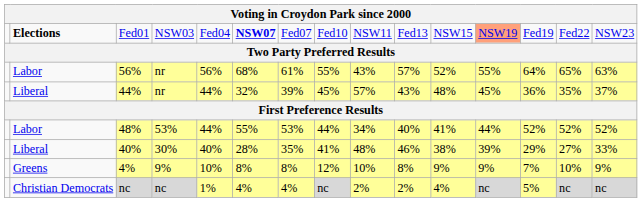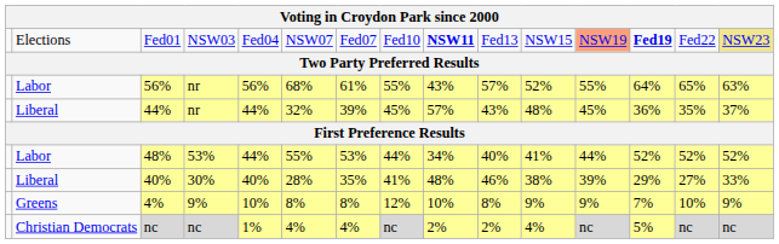Fed01 | column 2: bold -> normal
Fed01 | column 6: bold -> normal
Fed01 | column 9: normal -> bold
Fed01 | column 13: normal -> bold
Fed01 | column 15: no background -> khaki background
